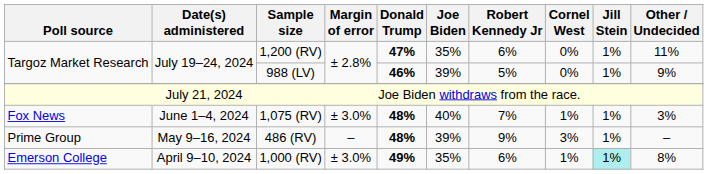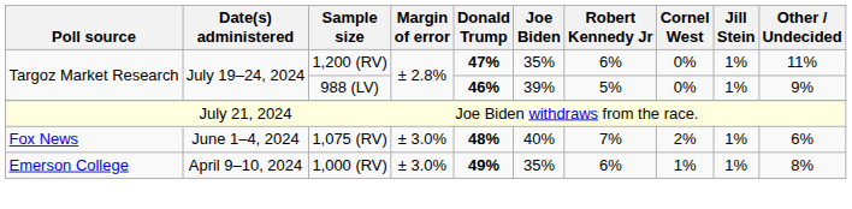1,075 (RV) | Cornel West: 1% -> 2%
1,075 (RV) | Other / Undecided: 3% -> 6%
- row: Prime Group | May 9–16, 2024 | 486 (RV) | – | 48% | 39% | 9% | 3% | 1% | –
1,000 (RV) | Jill Stein: paleturquoise background -> no background
